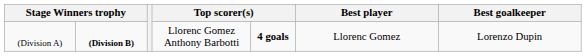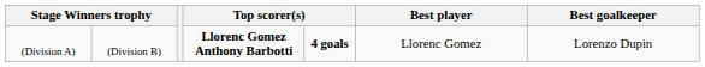(Division A) | column 2: bold -> normal
(Division A) | column 4: normal -> bold
